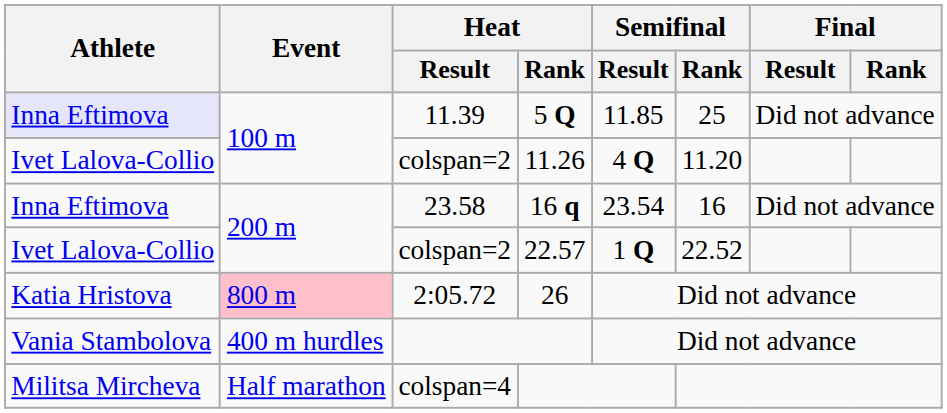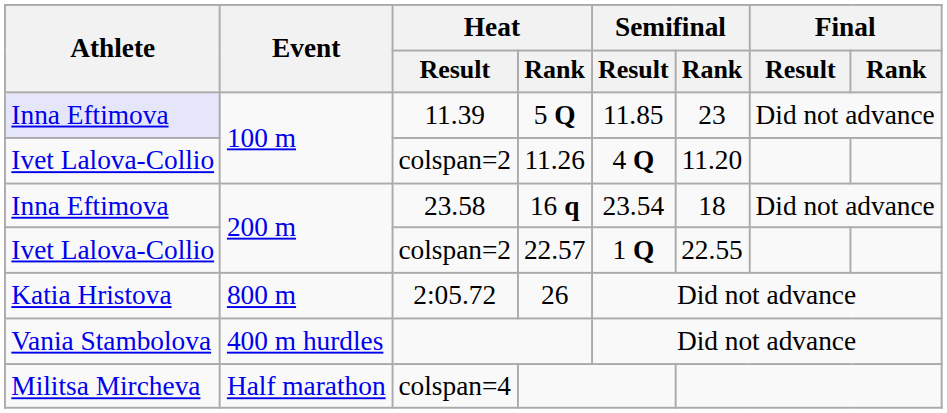11.39 | Semifinal / Rank: 25 -> 23
23.58 | Semifinal / Rank: 16 -> 18
colspan=2 / 22.57 | Semifinal / Rank: 22.52 -> 22.55
2:05.72 | Event: pink background -> no background
